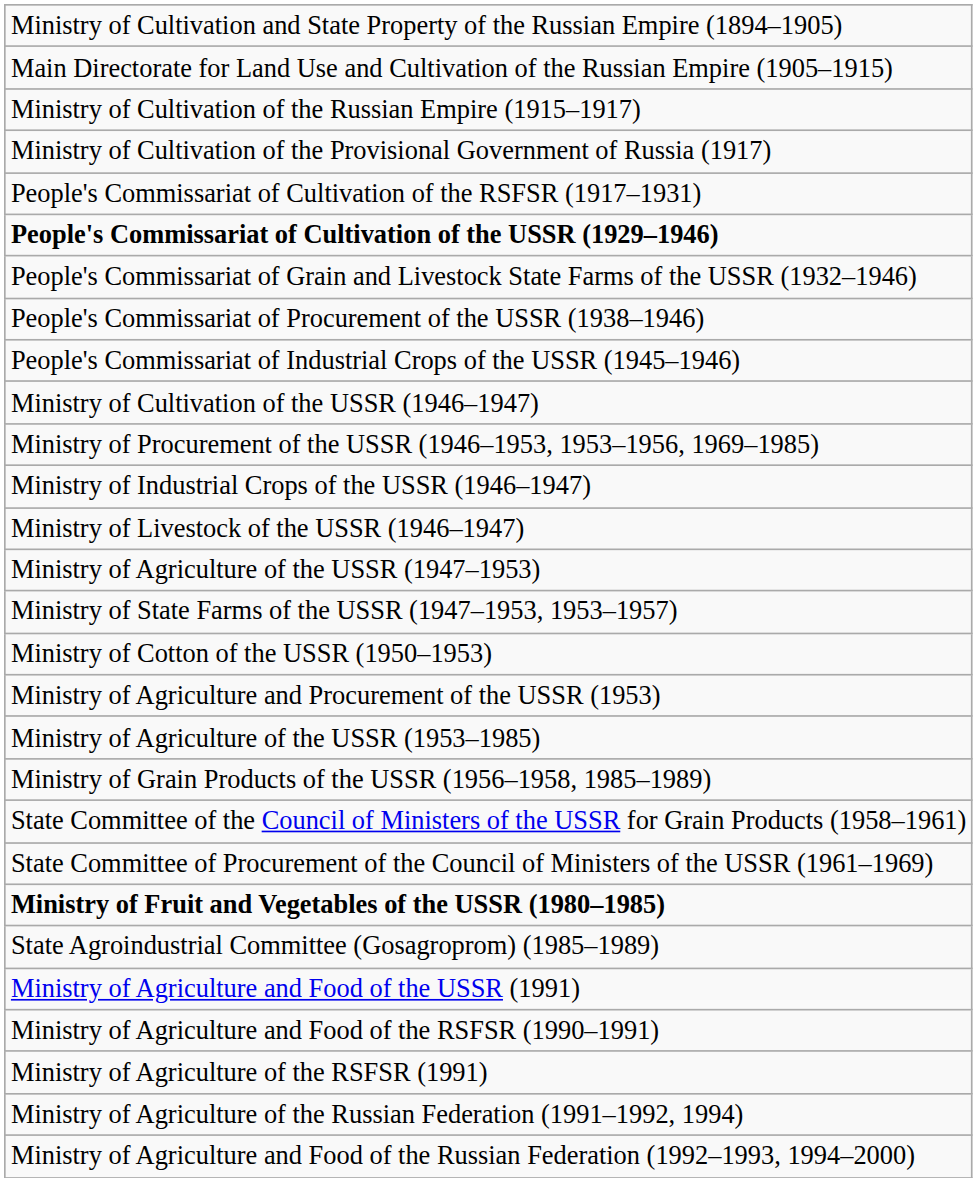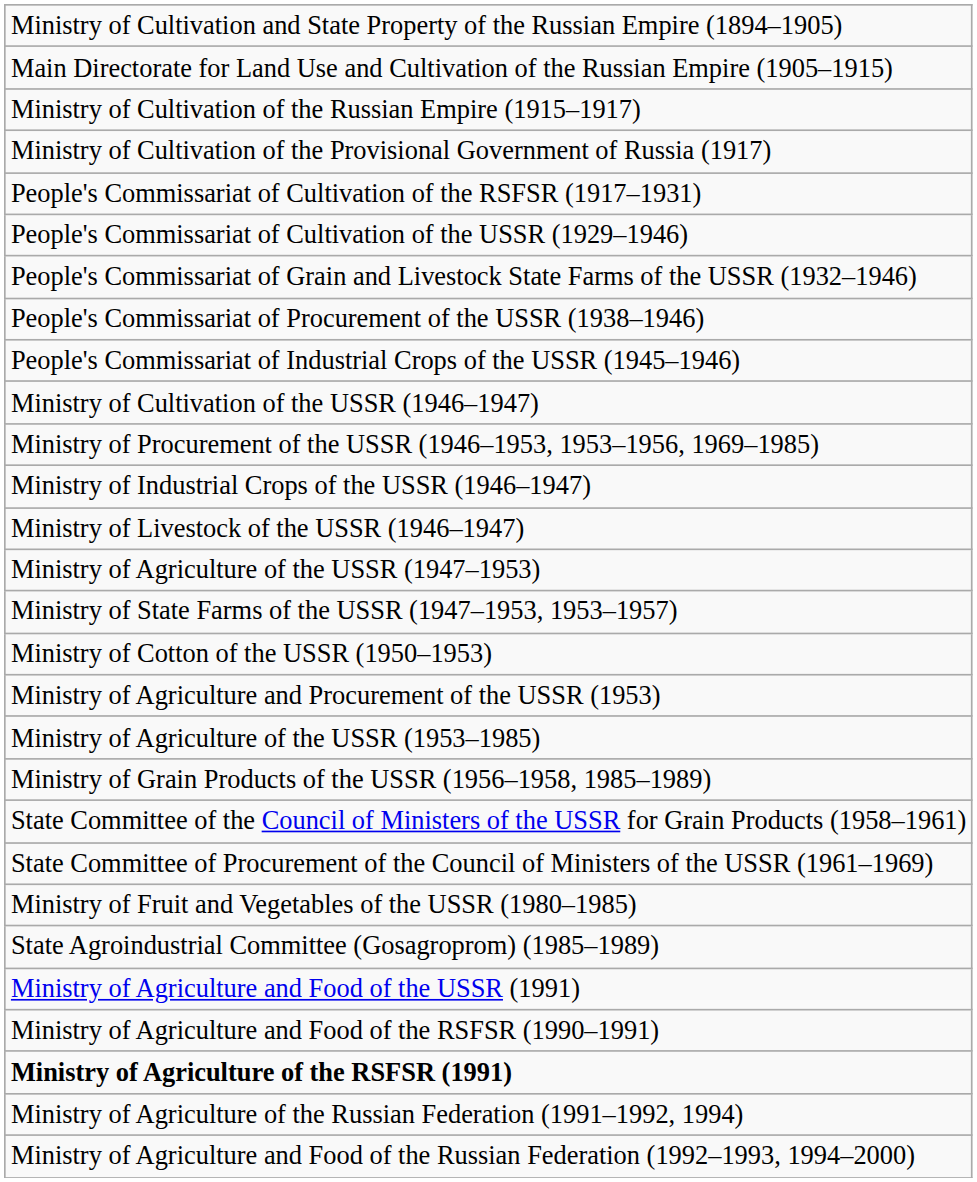row 6 | column 1: bold -> normal
row 22 | column 1: bold -> normal
row 26 | column 1: normal -> bold
